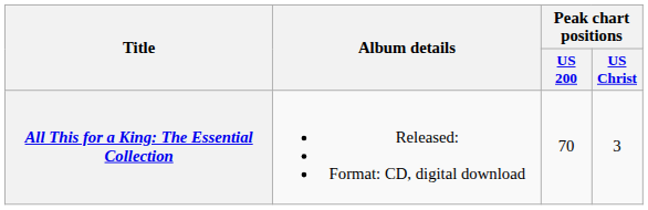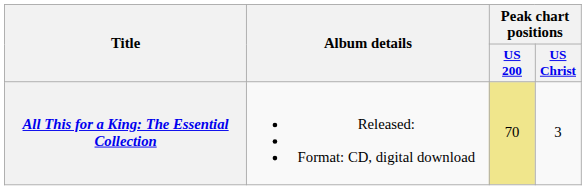row 3 | Peak chart positions / US 200: no background -> khaki background
